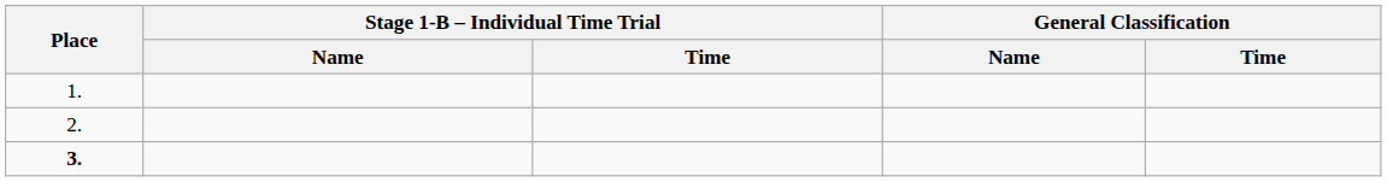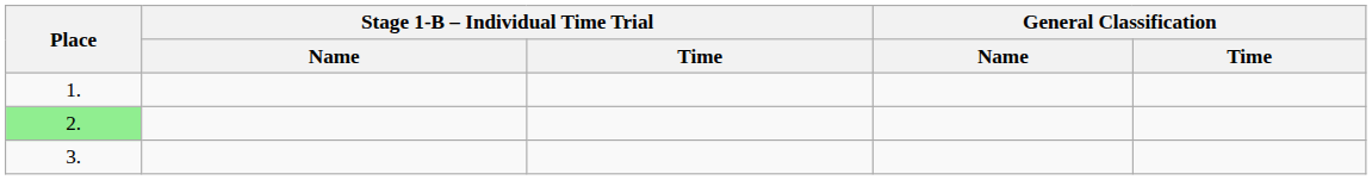2. | Place: no background -> lightgreen background
3. | Place: bold -> normal
